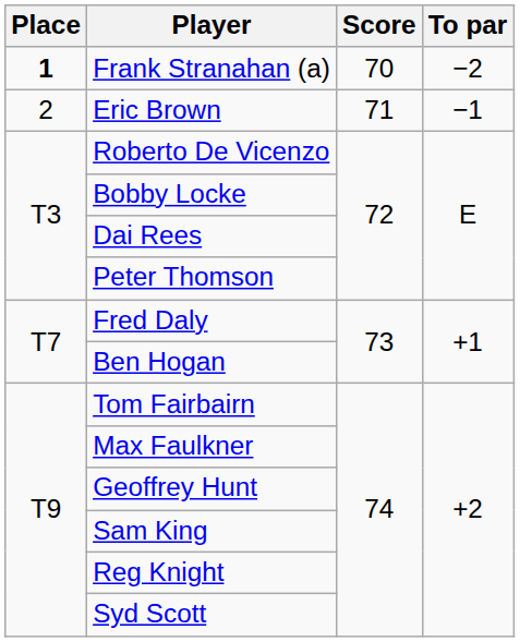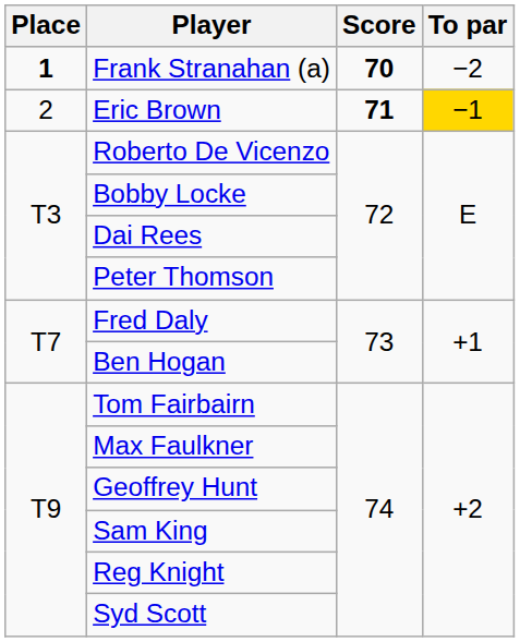Frank Stranahan (a) | Score: normal -> bold
Eric Brown | Score: normal -> bold
Eric Brown | To par: no background -> gold background
